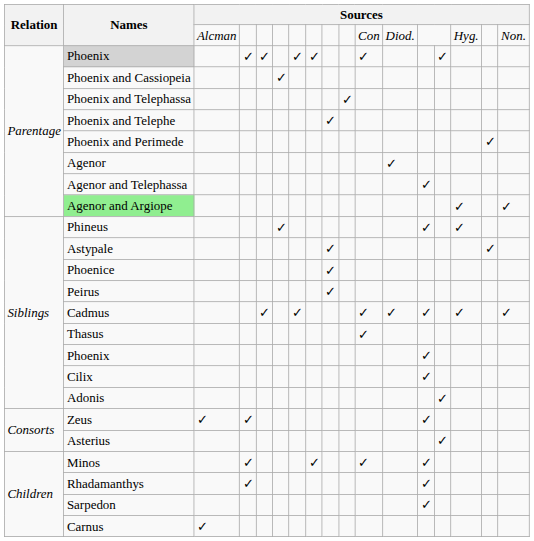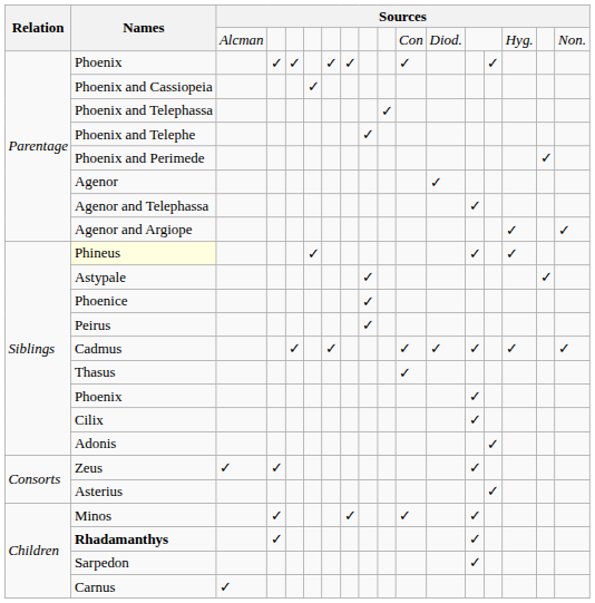Parentage / Phoenix | Names: lightgrey background -> no background
Agenor and Argiope | Names: lightgreen background -> no background
Phineus | Names: no background -> lightyellow background
Rhadamanthys | Names: normal -> bold
